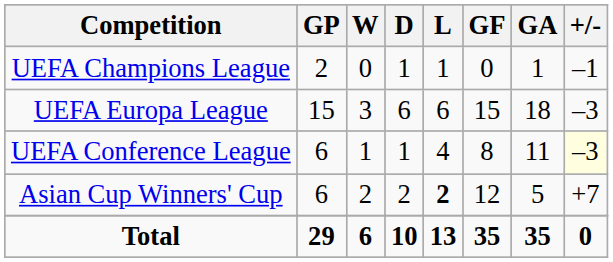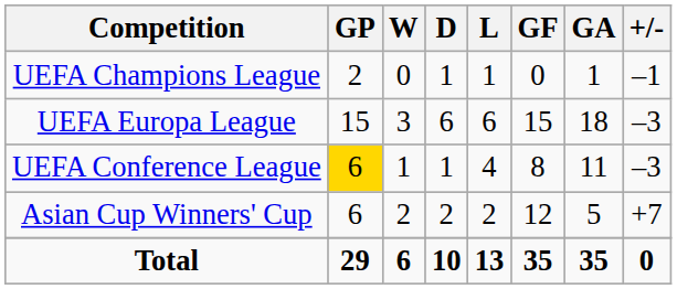UEFA Conference League | GP: no background -> gold background
UEFA Conference League | +/-: lightyellow background -> no background
Asian Cup Winners' Cup | L: bold -> normal
